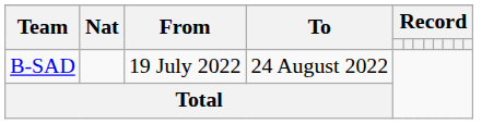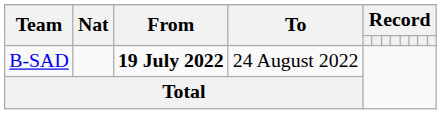B-SAD | From: normal -> bold
